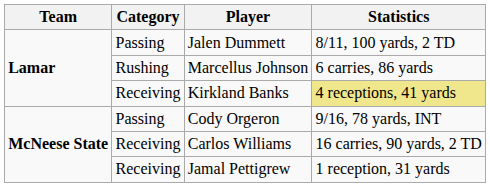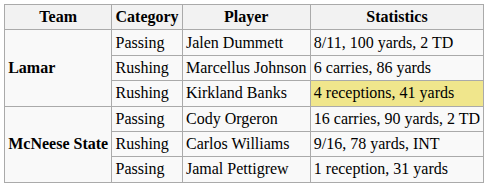Kirkland Banks | Category: Receiving -> Rushing
Cody Orgeron | Statistics: 9/16, 78 yards, INT -> 16 carries, 90 yards, 2 TD
Carlos Williams | Category: Receiving -> Rushing
Carlos Williams | Statistics: 16 carries, 90 yards, 2 TD -> 9/16, 78 yards, INT
Jamal Pettigrew | Category: Receiving -> Passing
